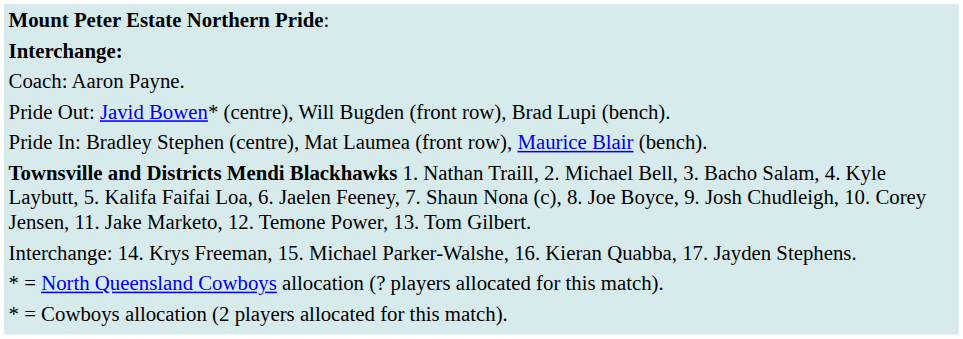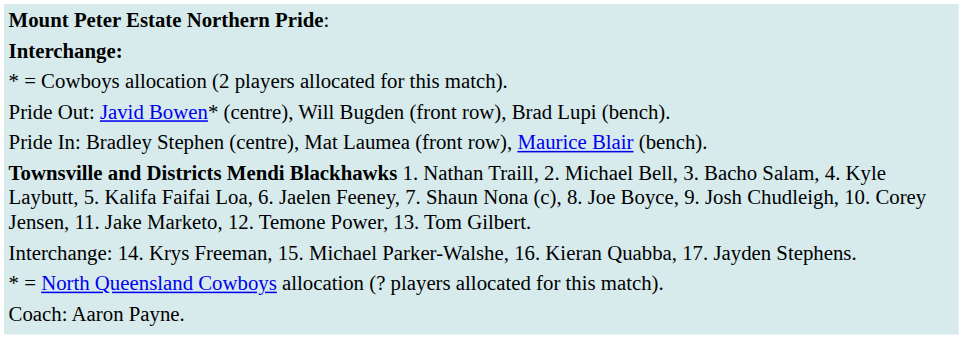row 3 | column 1: Coach: Aaron Payne. -> * = Cowboys allocation (2 players allocated for this match).
row 9 | column 1: * = Cowboys allocation (2 players allocated for this match). -> Coach: Aaron Payne.
